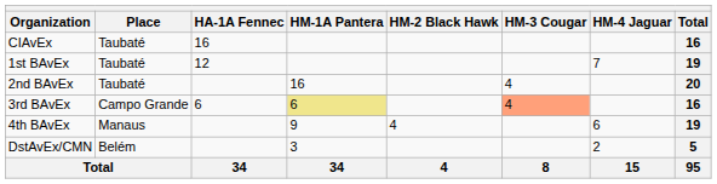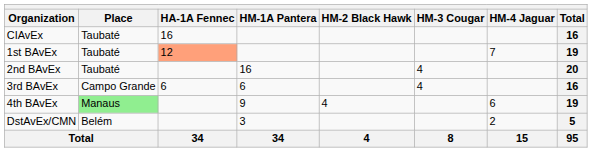1st BAvEx | HA-1A Fennec: no background -> lightsalmon background
3rd BAvEx | HM-1A Pantera: khaki background -> no background
3rd BAvEx | HM-3 Cougar: lightsalmon background -> no background
4th BAvEx | Place: no background -> lightgreen background
